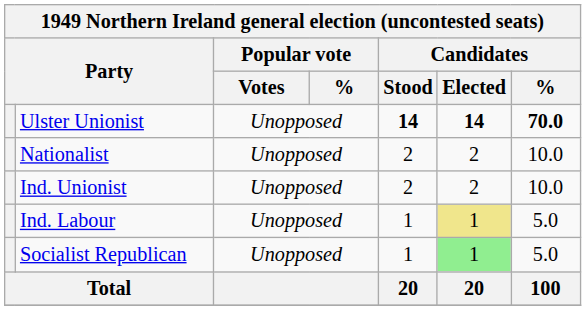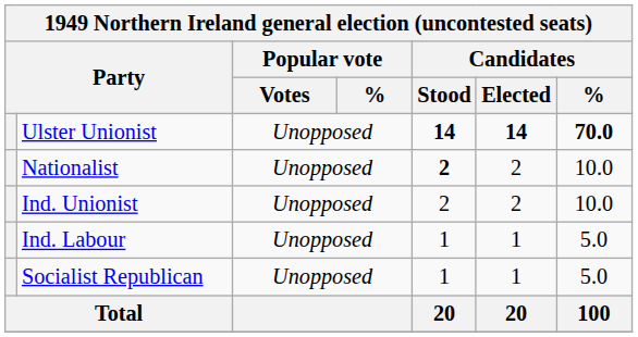Nationalist | Candidates / Stood: normal -> bold
Ind. Labour | Candidates / Elected: khaki background -> no background
Socialist Republican | Candidates / Elected: lightgreen background -> no background
